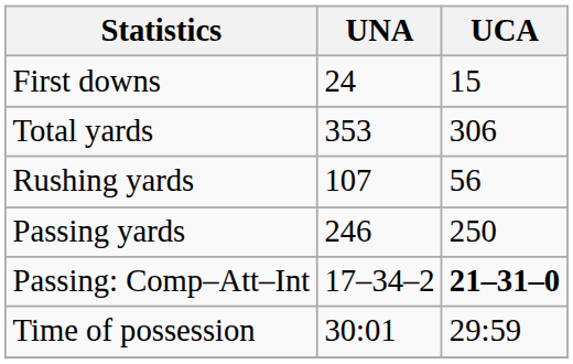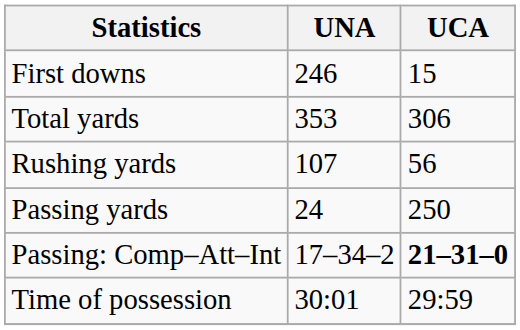First downs | UNA: 24 -> 246
Passing yards | UNA: 246 -> 24
